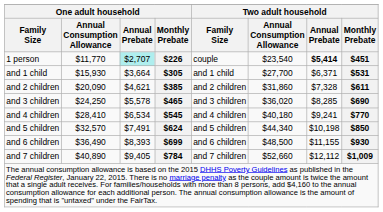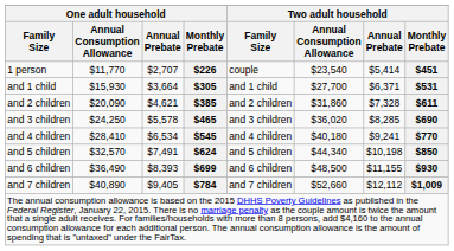1 person | One adult household / Annual Prebate: paleturquoise background -> no background
1 person | Two adult household / Annual Prebate: bold -> normal
